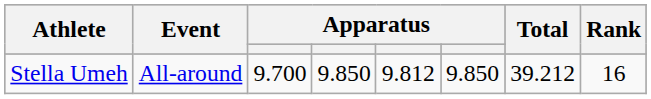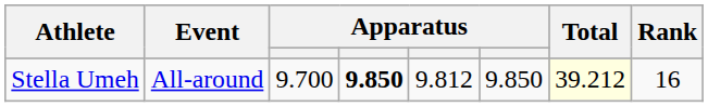row 3 | column 4: normal -> bold
row 3 | Total: no background -> lightyellow background
